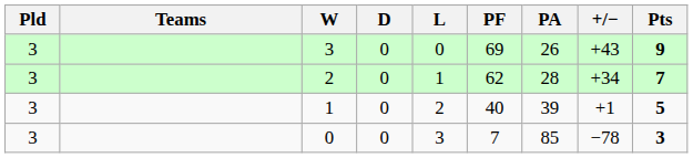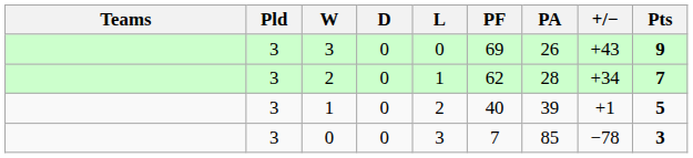columns swapped: Teams <-> Pld
